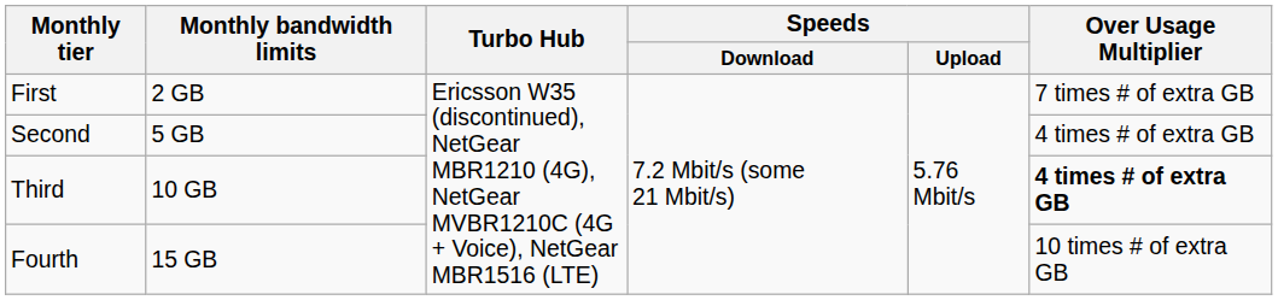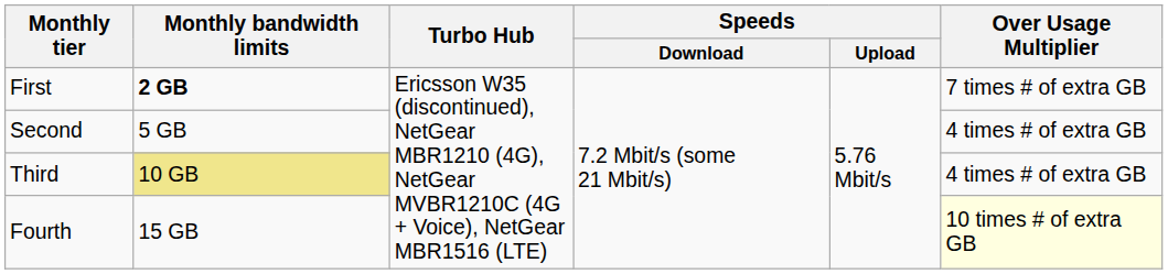First | Monthly bandwidth limits: normal -> bold
Third | Monthly bandwidth limits: no background -> khaki background
Third | Over Usage Multiplier: bold -> normal
Fourth | Over Usage Multiplier: no background -> lightyellow background
